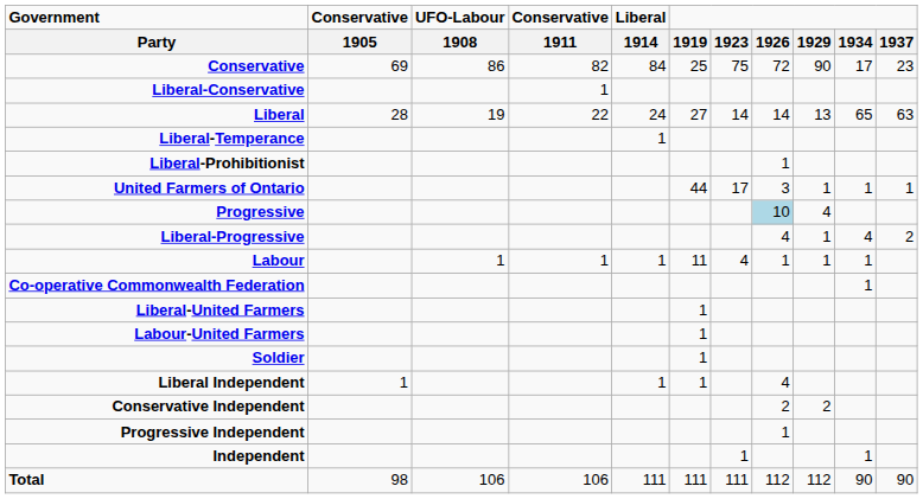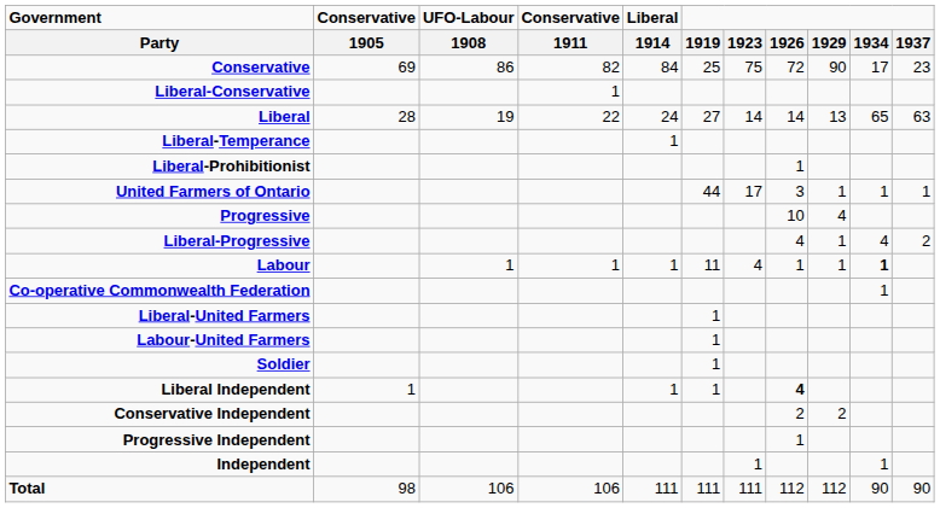Progressive | 1926: lightblue background -> no background
Labour | 1934: normal -> bold
Liberal Independent | 1926: normal -> bold
